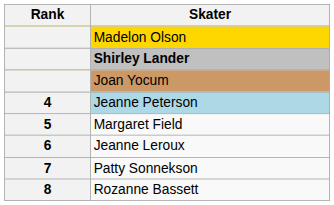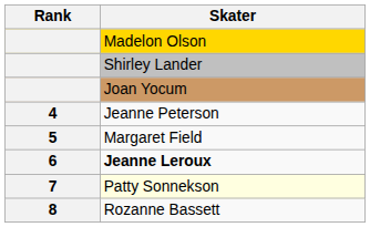Shirley Lander | Skater: bold -> normal
Jeanne Peterson | Skater: lightblue background -> no background
Jeanne Leroux | Skater: normal -> bold
Patty Sonnekson | Skater: no background -> lightyellow background
